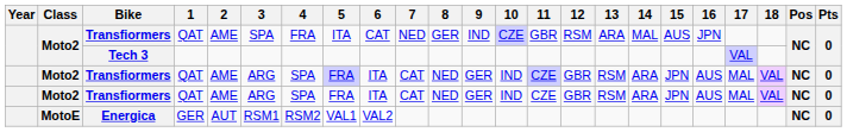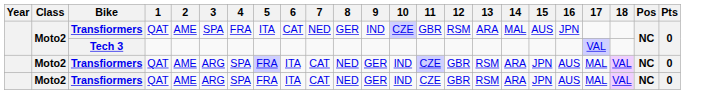- row: MotoE | Energica | GER | AUT | RSM1 | RSM2 | VAL1 | VAL2 | NC | 0
